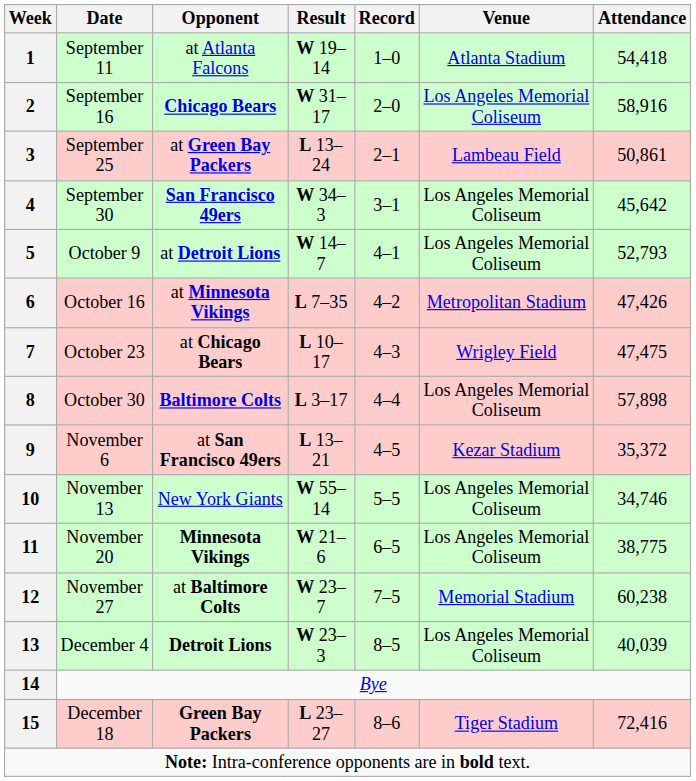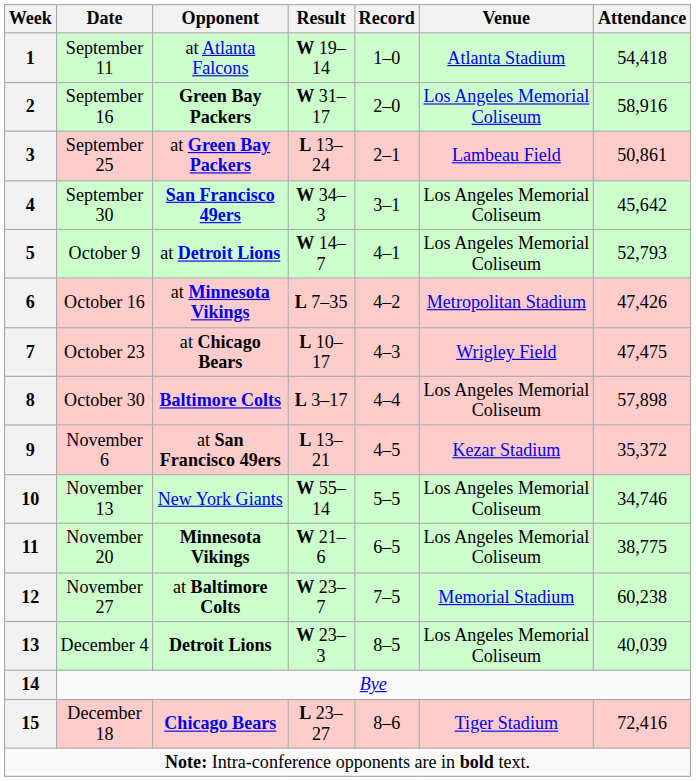2 | Opponent: Chicago Bears -> Green Bay Packers
15 | Opponent: Green Bay Packers -> Chicago Bears
